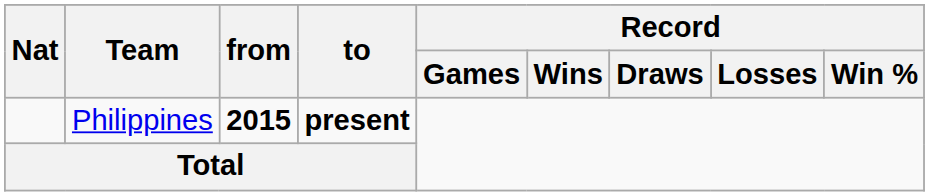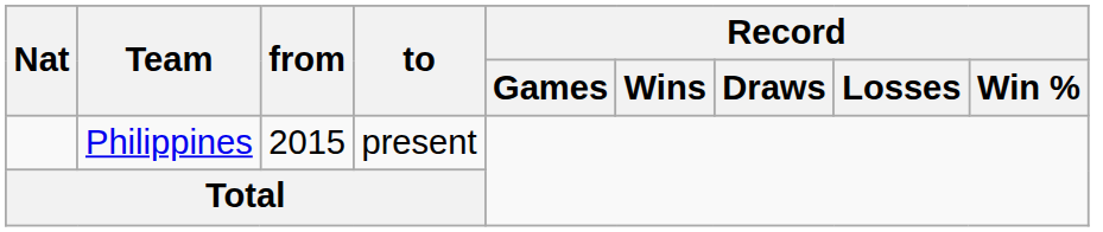Philippines | from: bold -> normal
Philippines | to: bold -> normal
